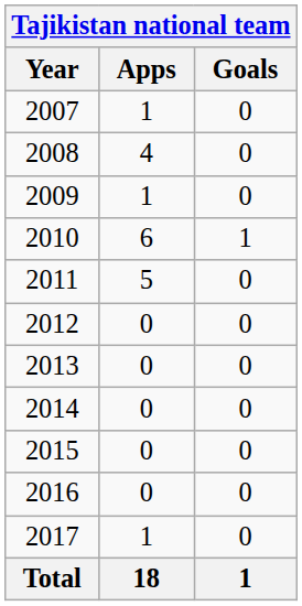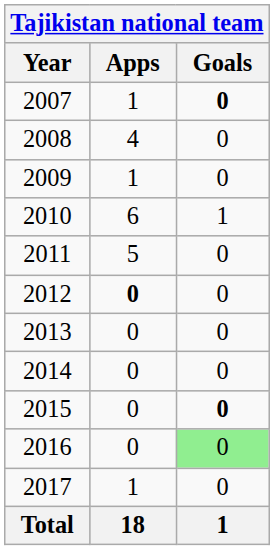2007 | Goals: normal -> bold
2012 | Apps: normal -> bold
2015 | Goals: normal -> bold
2016 | Goals: no background -> lightgreen background
